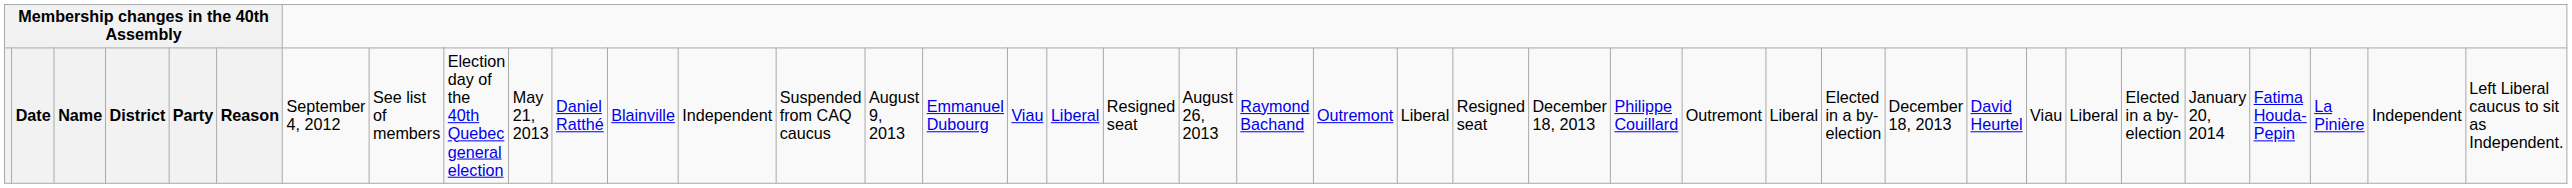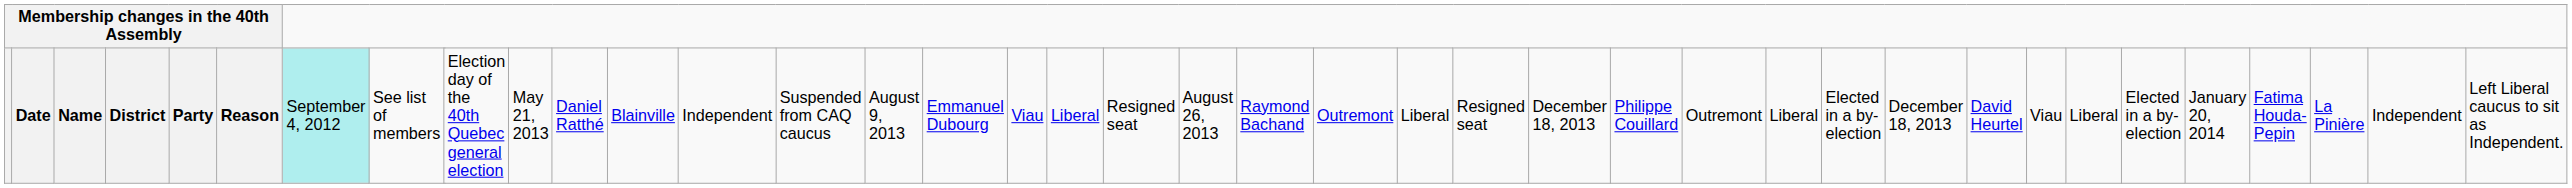Date | column 7: no background -> paleturquoise background
